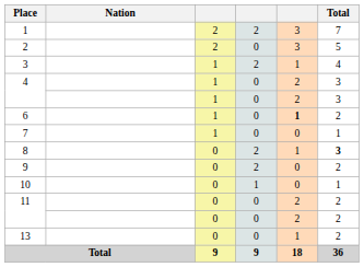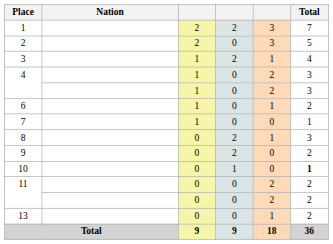6 | column 5: bold -> normal
8 | Total: bold -> normal
10 | Total: normal -> bold
